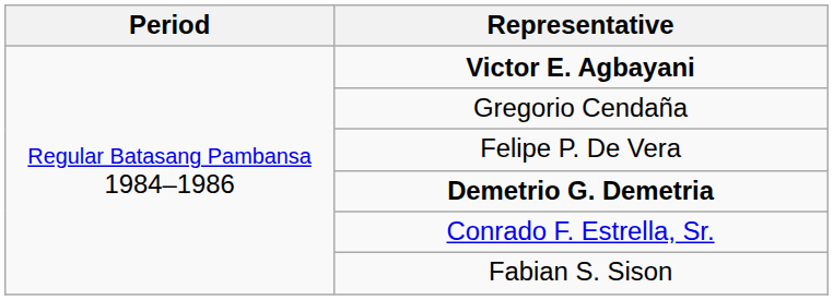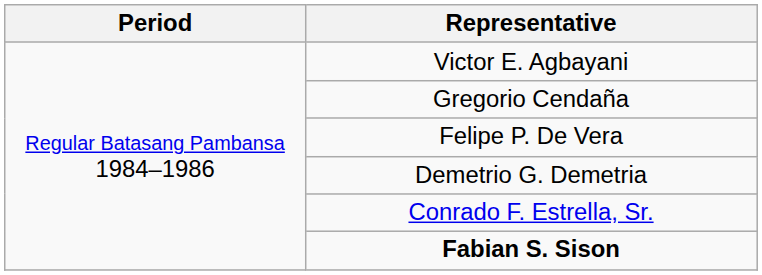Victor E. Agbayani | Representative: bold -> normal
Demetrio G. Demetria | Representative: bold -> normal
Fabian S. Sison | Representative: normal -> bold
